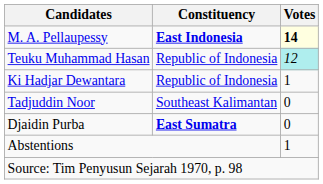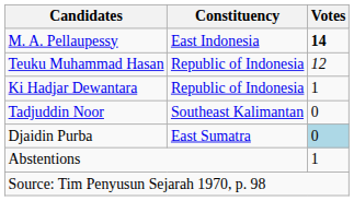M. A. Pellaupessy | Constituency: bold -> normal
M. A. Pellaupessy | Votes: lightyellow background -> no background
Teuku Muhammad Hasan | Votes: paleturquoise background -> no background
Djaidin Purba | Constituency: bold -> normal
Djaidin Purba | Votes: no background -> lightblue background
